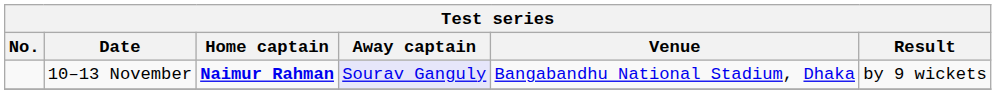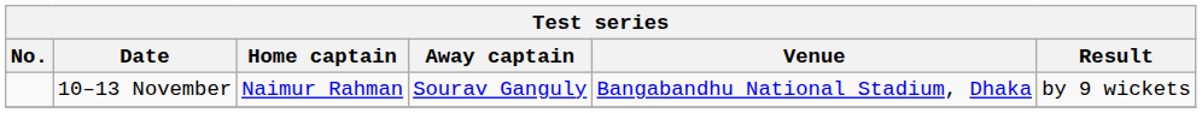10–13 November | Home captain: bold -> normal
10–13 November | Away captain: lavender background -> no background
